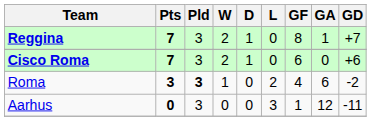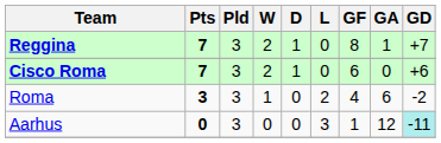Roma | Pld: bold -> normal
Aarhus | GD: no background -> paleturquoise background
